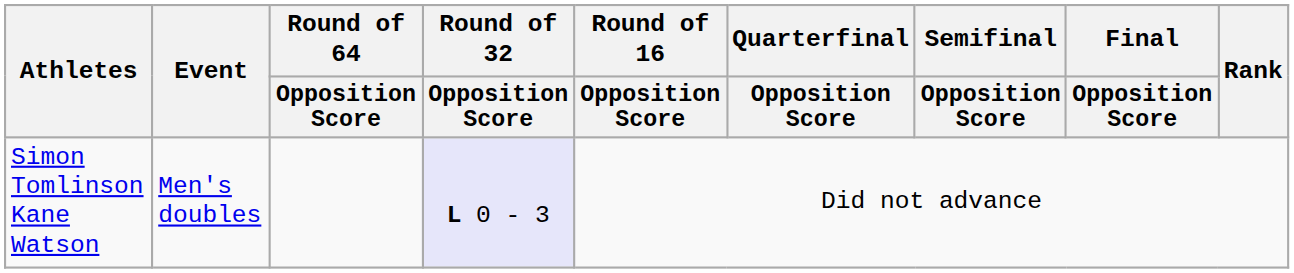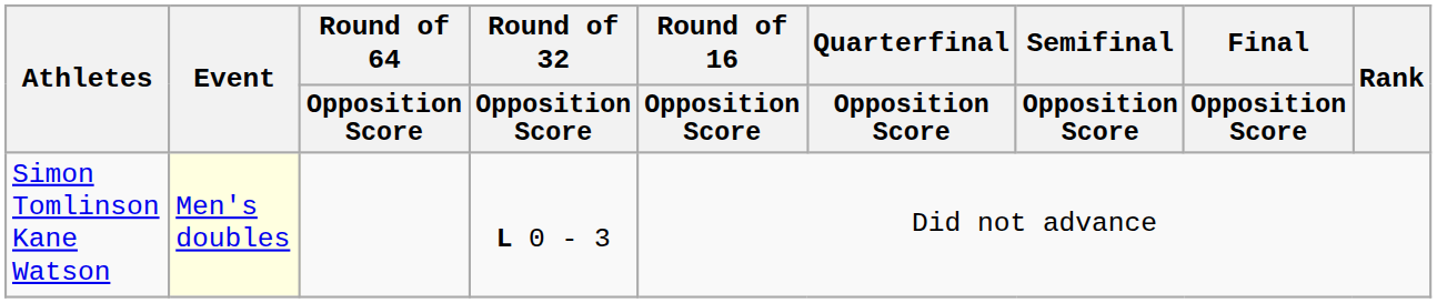Simon Tomlinson Kane Watson | Event: no background -> lightyellow background
Simon Tomlinson Kane Watson | Round of 32 / Opposition Score: lavender background -> no background
